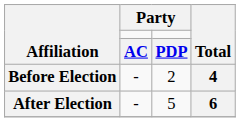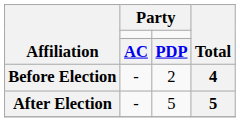After Election | Total: 6 -> 5
